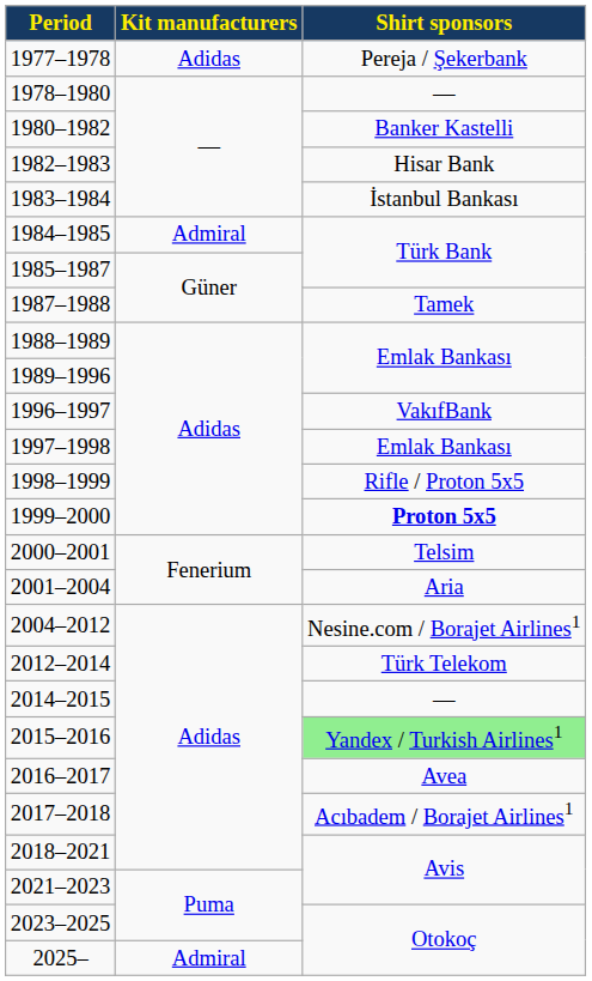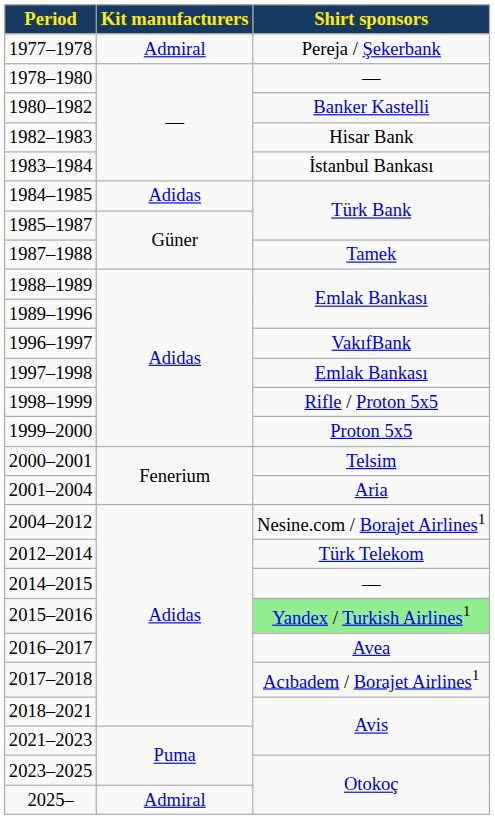1977–1978 | Kit manufacturers: Adidas -> Admiral
1984–1985 | Kit manufacturers: Admiral -> Adidas
1999–2000 | Shirt sponsors: bold -> normal
